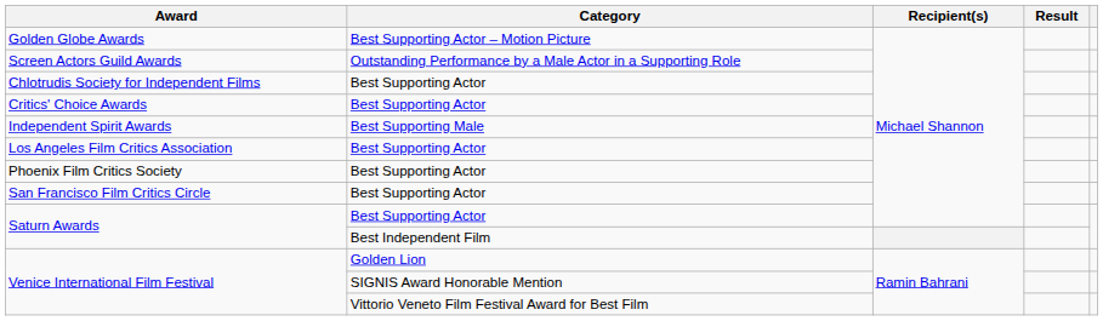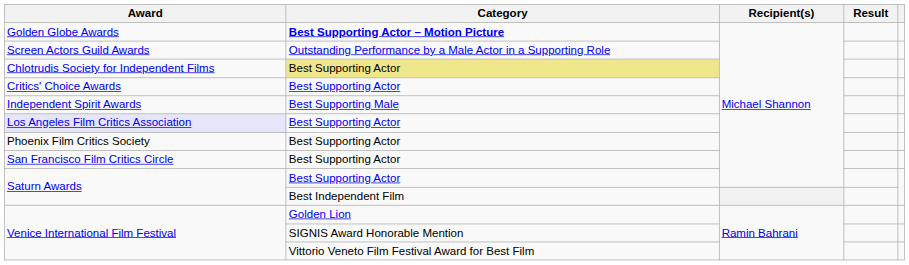Golden Globe Awards | Category: normal -> bold
Chlotrudis Society for Independent Films | Category: no background -> khaki background
Los Angeles Film Critics Association | Award: no background -> lavender background
